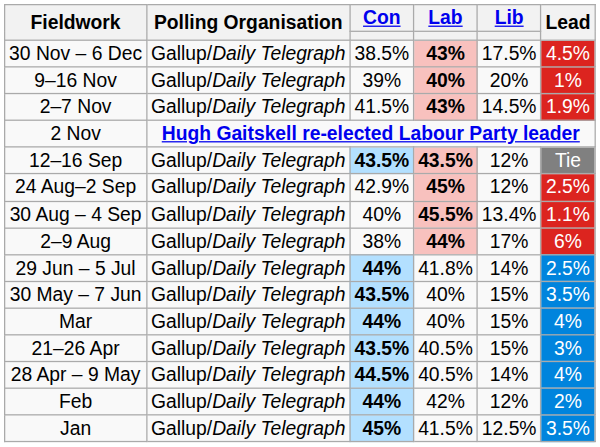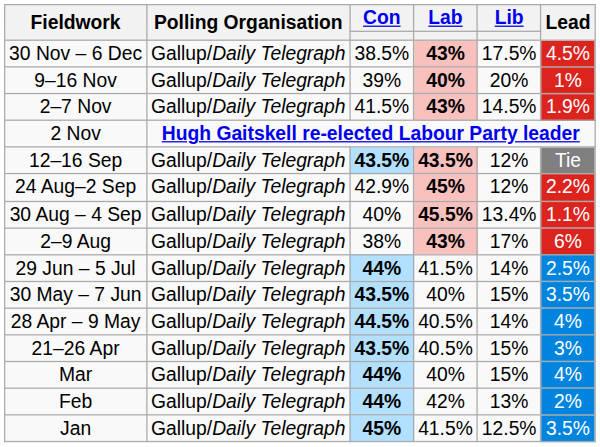24 Aug–2 Sep | Lead: 2.5% -> 2.2%
2–9 Aug | Lab: 44% -> 43%
29 Jun – 5 Jul | Lab: 41.8% -> 41.5%
rows swapped: 28 Apr – 9 May <-> Mar
Feb | Lib: 12% -> 13%
